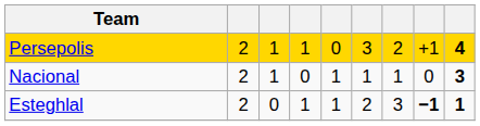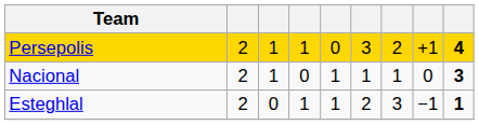Esteghlal | column 8: bold -> normal
